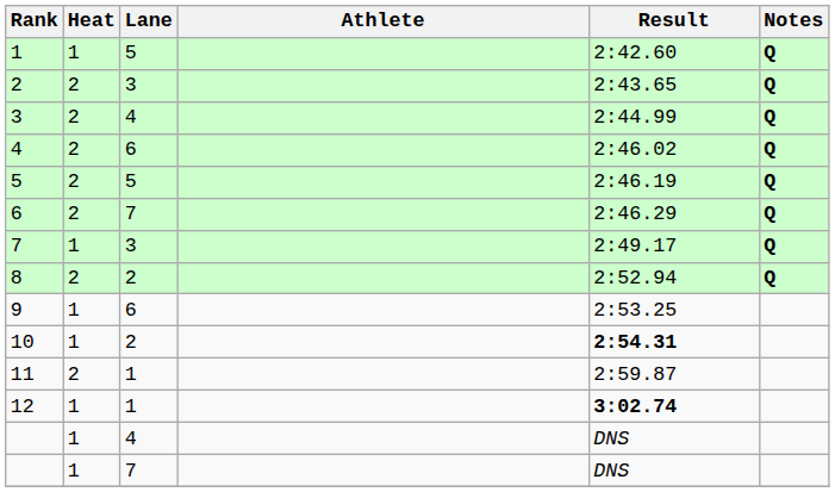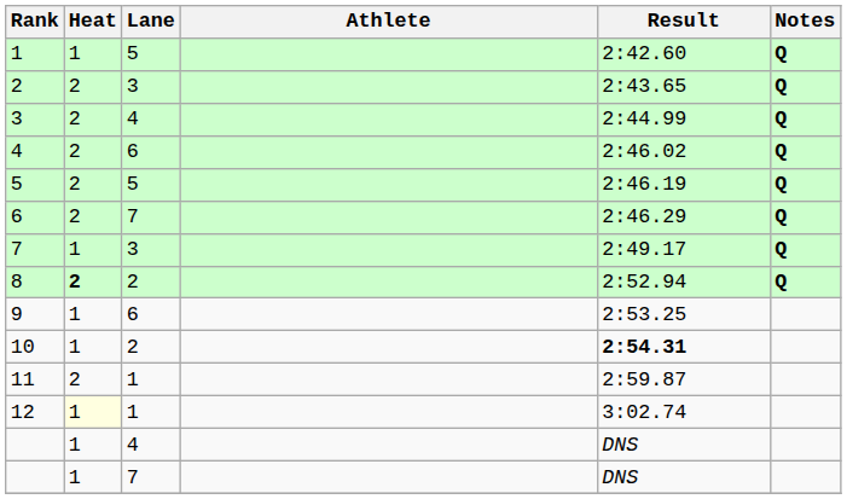8 | Heat: normal -> bold
12 | Heat: no background -> lightyellow background
12 | Result: bold -> normal
